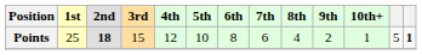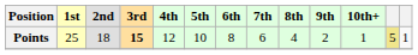Points | 2nd: bold -> normal
Points | 3rd: normal -> bold
Points | column 12: no background -> khaki background
Points | column 13: bold -> normal
